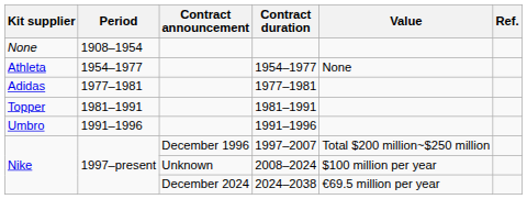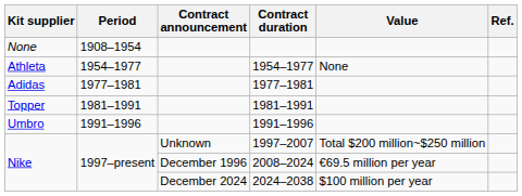1997–2007 | Contract announcement: December 1996 -> Unknown
2008–2024 | Contract announcement: Unknown -> December 1996
2008–2024 | Value: $100 million per year -> €69.5 million per year
2024–2038 | Value: €69.5 million per year -> $100 million per year
